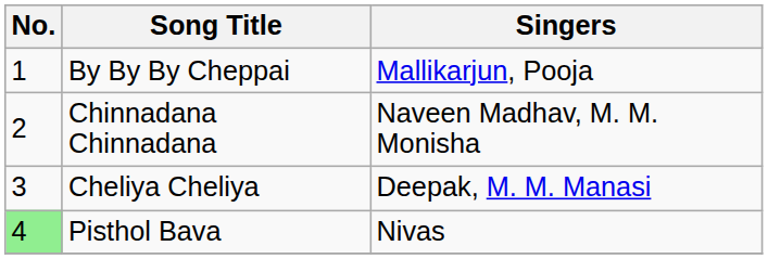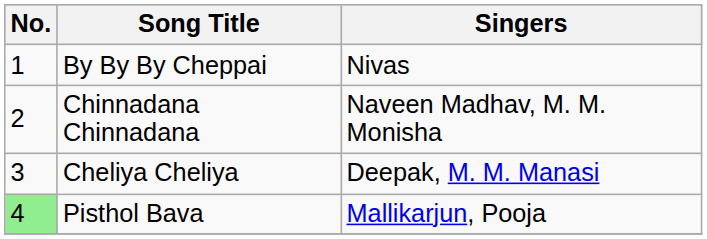By By By Cheppai | Singers: Mallikarjun, Pooja -> Nivas
Pisthol Bava | Singers: Nivas -> Mallikarjun, Pooja
